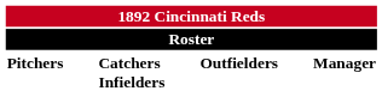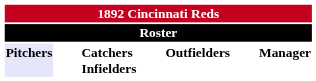Pitchers | column 1: no background -> lavender background
